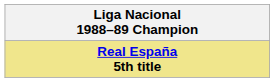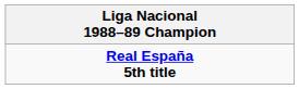row 2 | column 1: khaki background -> no background
